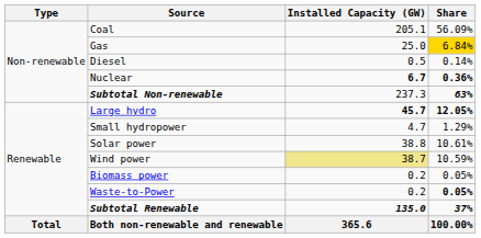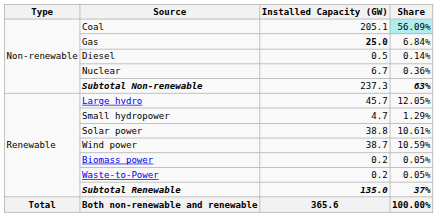Coal | Share: no background -> paleturquoise background
Gas | Installed Capacity (GW): normal -> bold
Gas | Share: gold background -> no background
Nuclear | Installed Capacity (GW): bold -> normal
Nuclear | Share: bold -> normal
Large hydro | Installed Capacity (GW): bold -> normal
Large hydro | Share: bold -> normal
Wind power | Installed Capacity (GW): khaki background -> no background
Waste-to-Power | Share: bold -> normal
